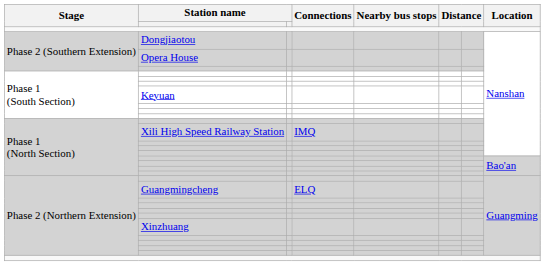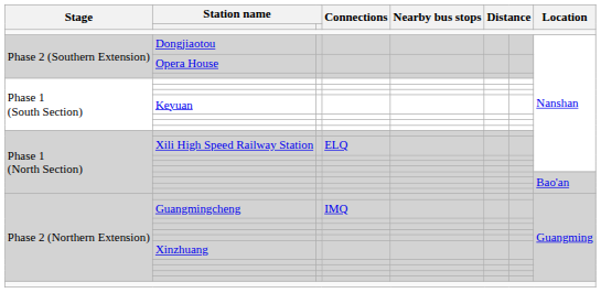Xili High Speed Railway Station | Connections: IMQ -> ELQ
Guangmingcheng | Connections: ELQ -> IMQ
